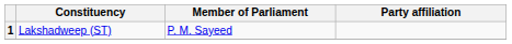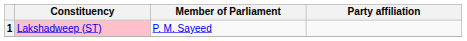1 | Constituency: no background -> pink background
